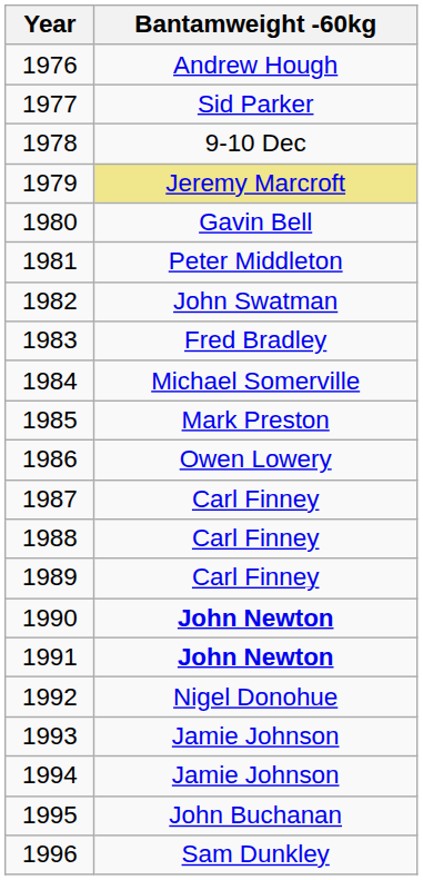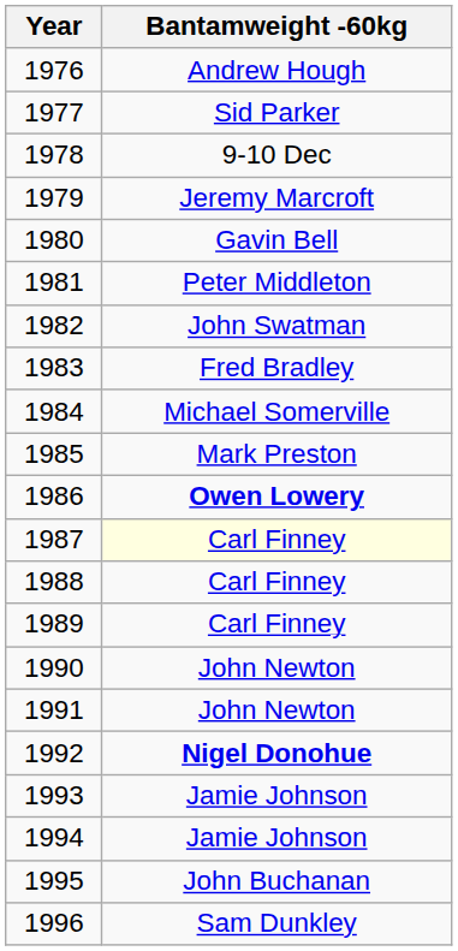1979 | Bantamweight -60kg: khaki background -> no background
1986 | Bantamweight -60kg: normal -> bold
1987 | Bantamweight -60kg: no background -> lightyellow background
1990 | Bantamweight -60kg: bold -> normal
1991 | Bantamweight -60kg: bold -> normal
1992 | Bantamweight -60kg: normal -> bold
